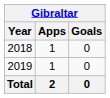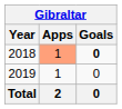2018 | Apps: no background -> lightsalmon background
2018 | Goals: normal -> bold
